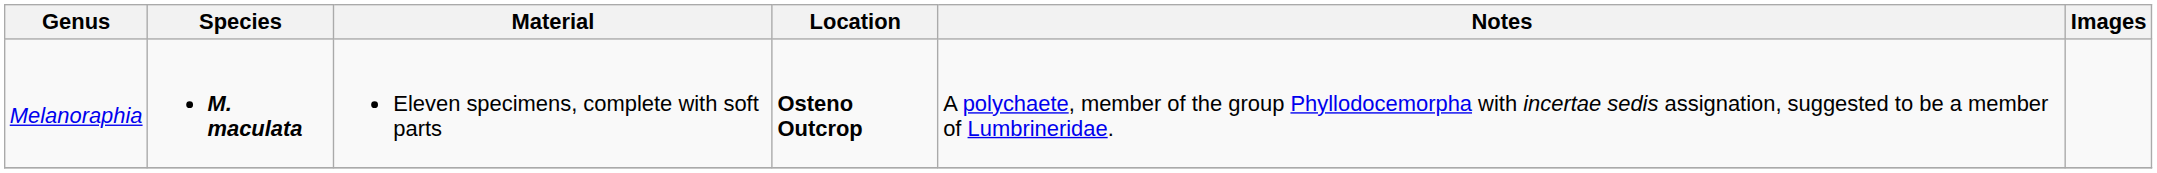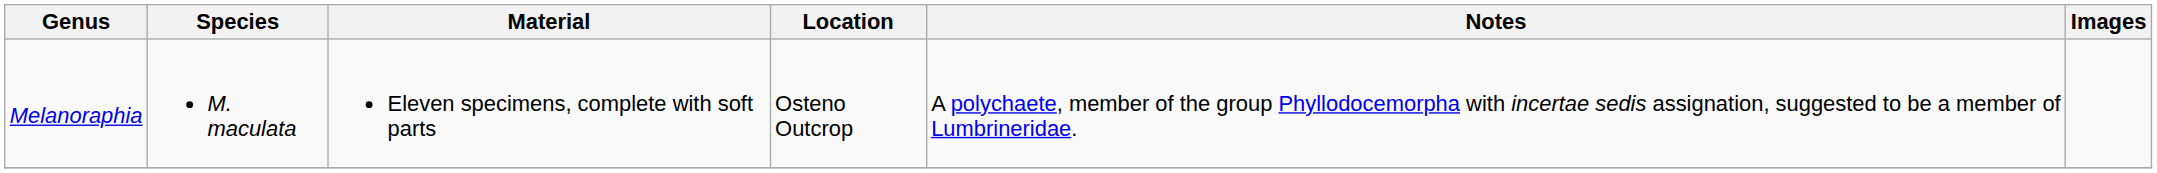Melanoraphia | Species: bold -> normal
Melanoraphia | Location: bold -> normal
